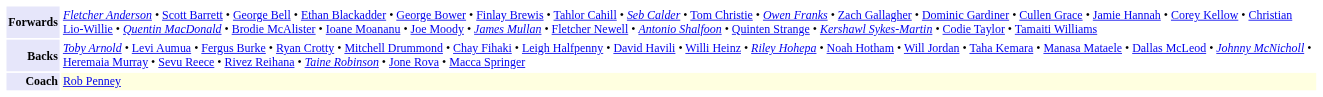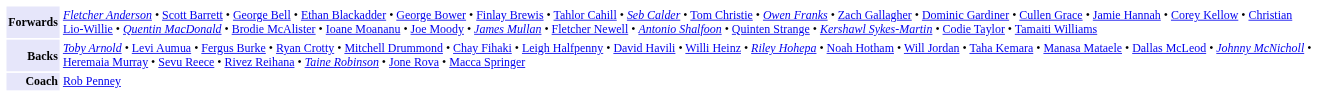Coach | column 2: lightyellow background -> no background
